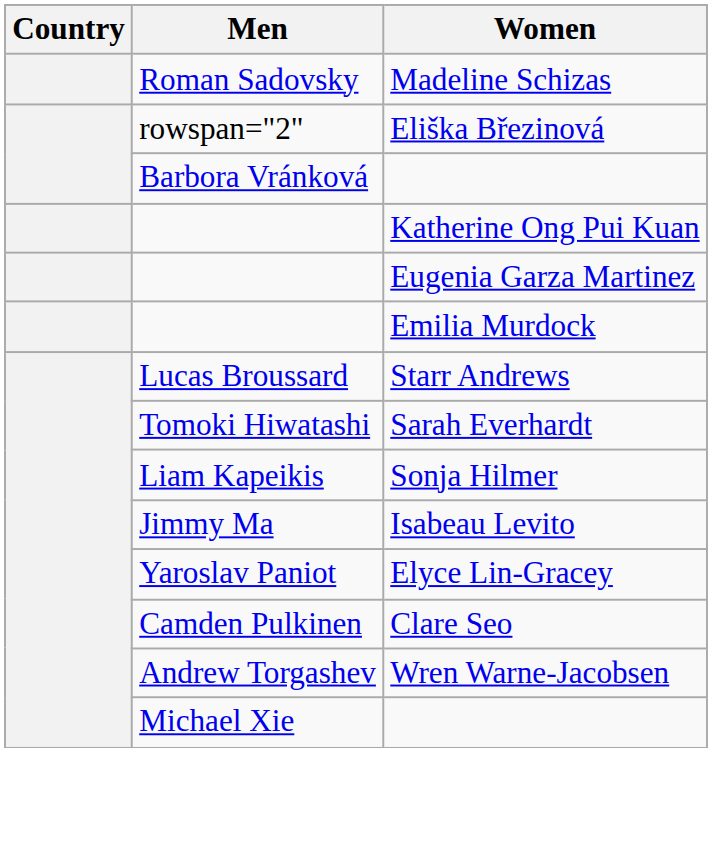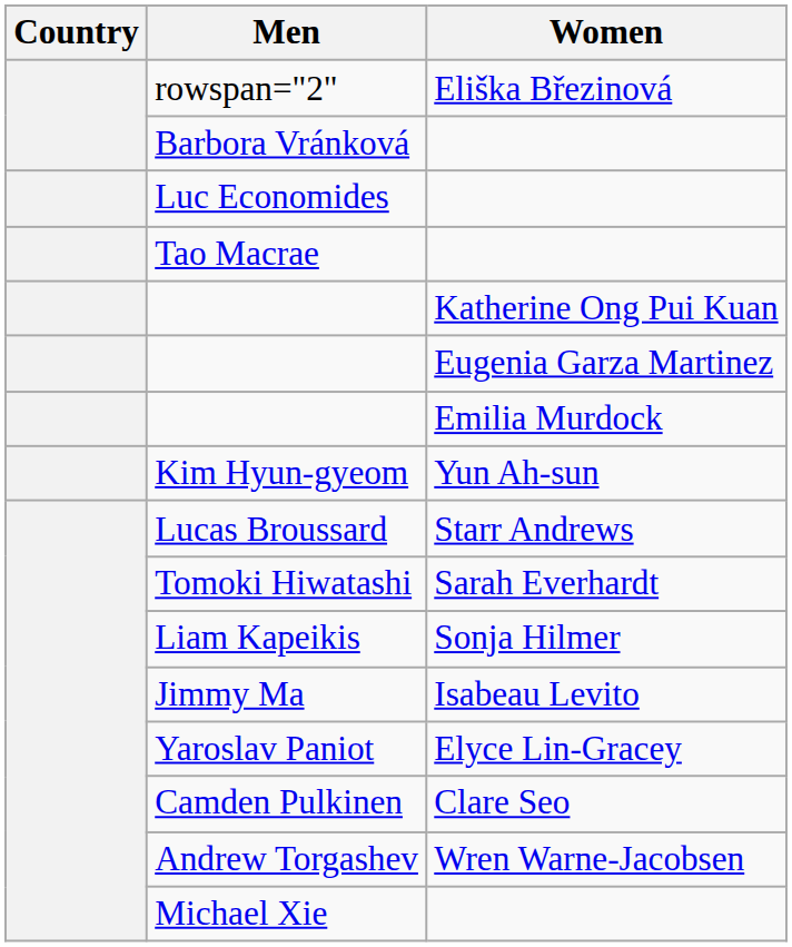- row: Roman Sadovsky | Madeline Schizas
+ row: Luc Economides
+ row: Tao Macrae
+ row: Kim Hyun-gyeom | Yun Ah-sun
